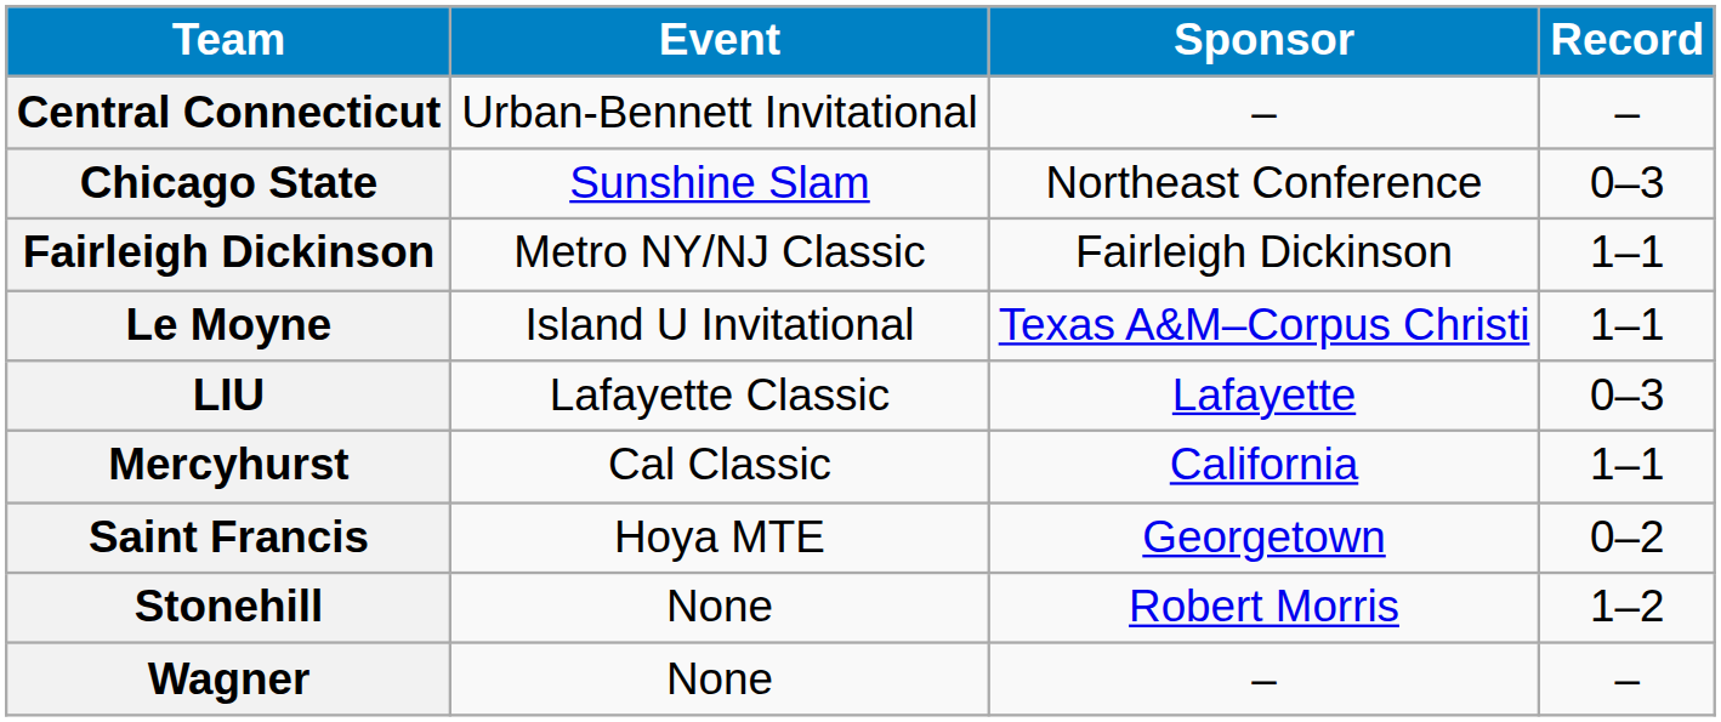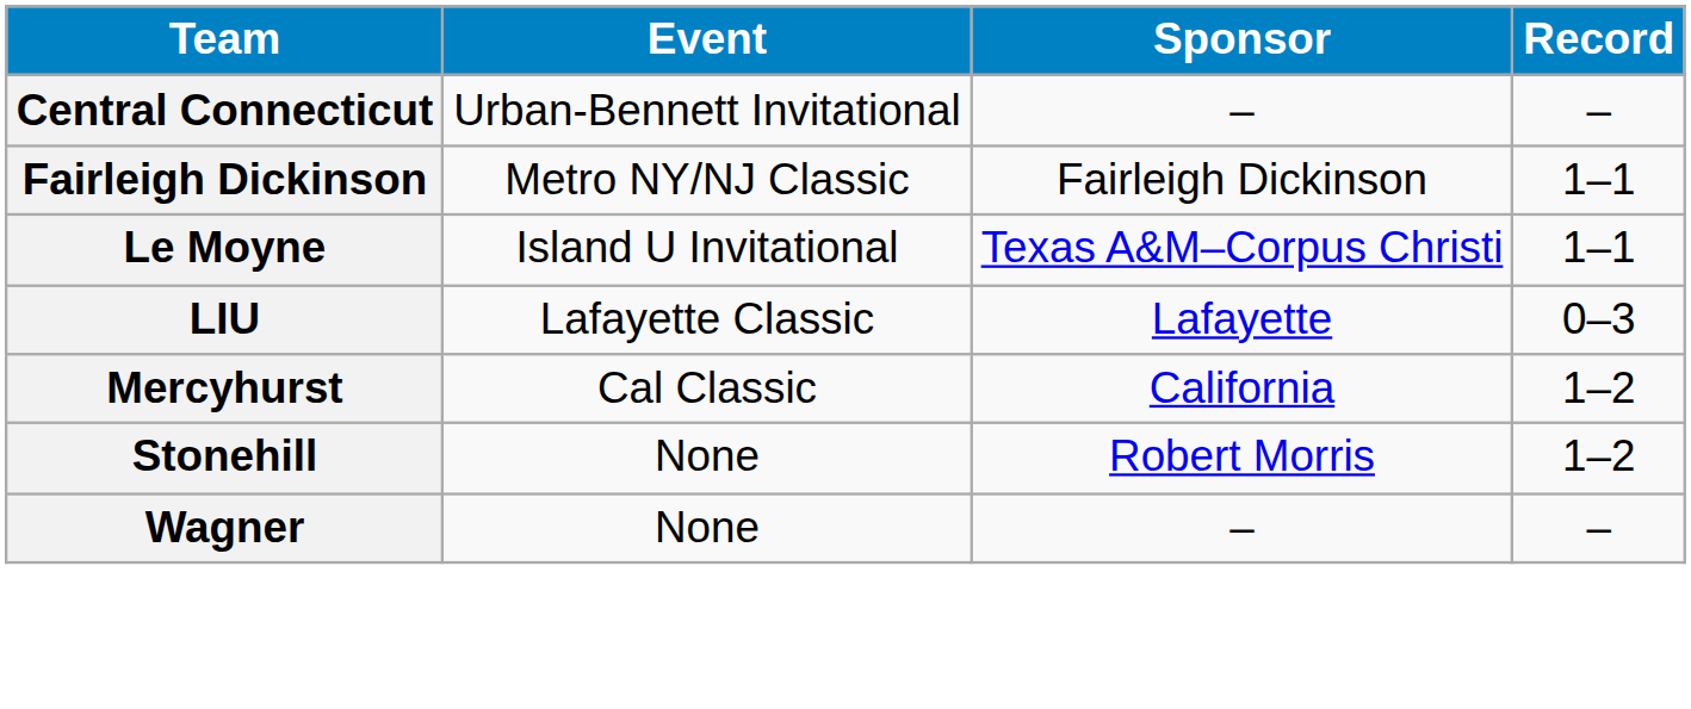- row: Chicago State | Sunshine Slam | Northeast Conference | 0–3
Mercyhurst | Record: 1–1 -> 1–2
- row: Saint Francis | Hoya MTE | Georgetown | 0–2
